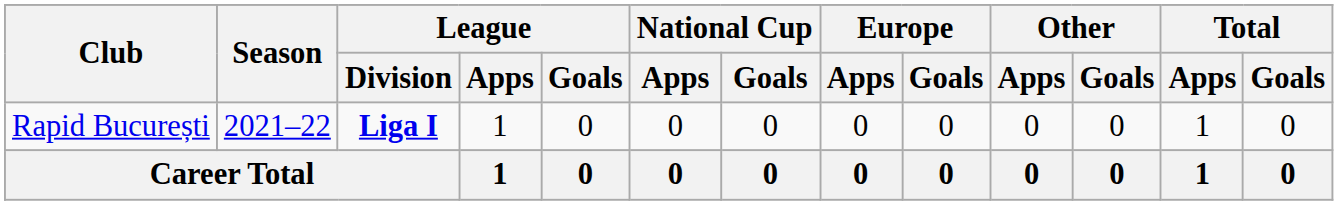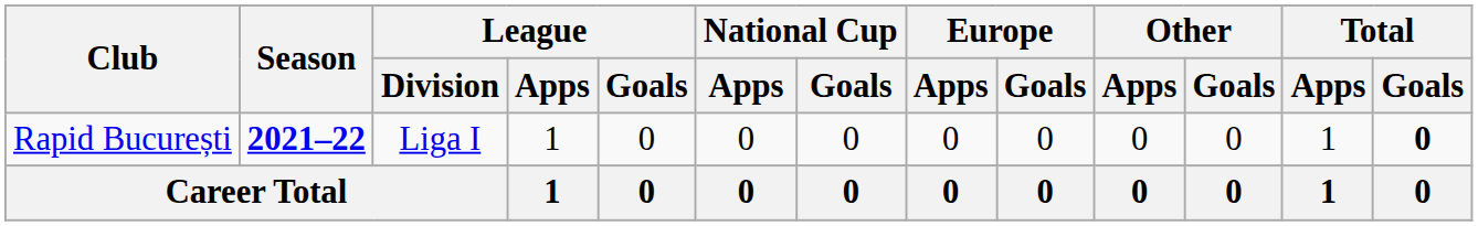Rapid București | Season: normal -> bold
Rapid București | League / Division: bold -> normal
Rapid București | Total / Goals: normal -> bold
